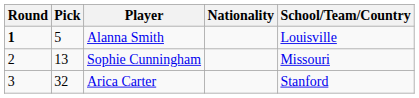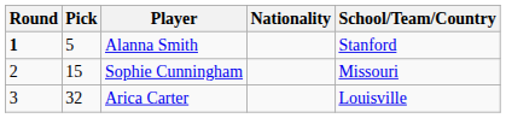Alanna Smith | School/Team/Country: Louisville -> Stanford
Sophie Cunningham | Pick: 13 -> 15
Arica Carter | School/Team/Country: Stanford -> Louisville
